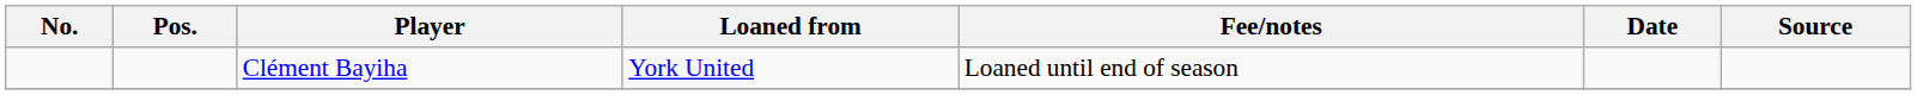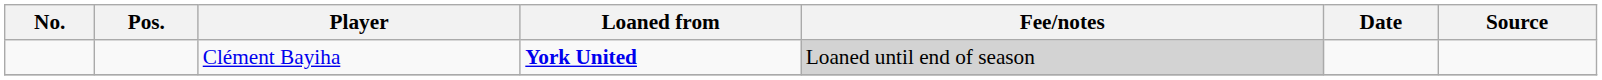Clément Bayiha | Loaned from: normal -> bold
Clément Bayiha | Fee/notes: no background -> lightgrey background
